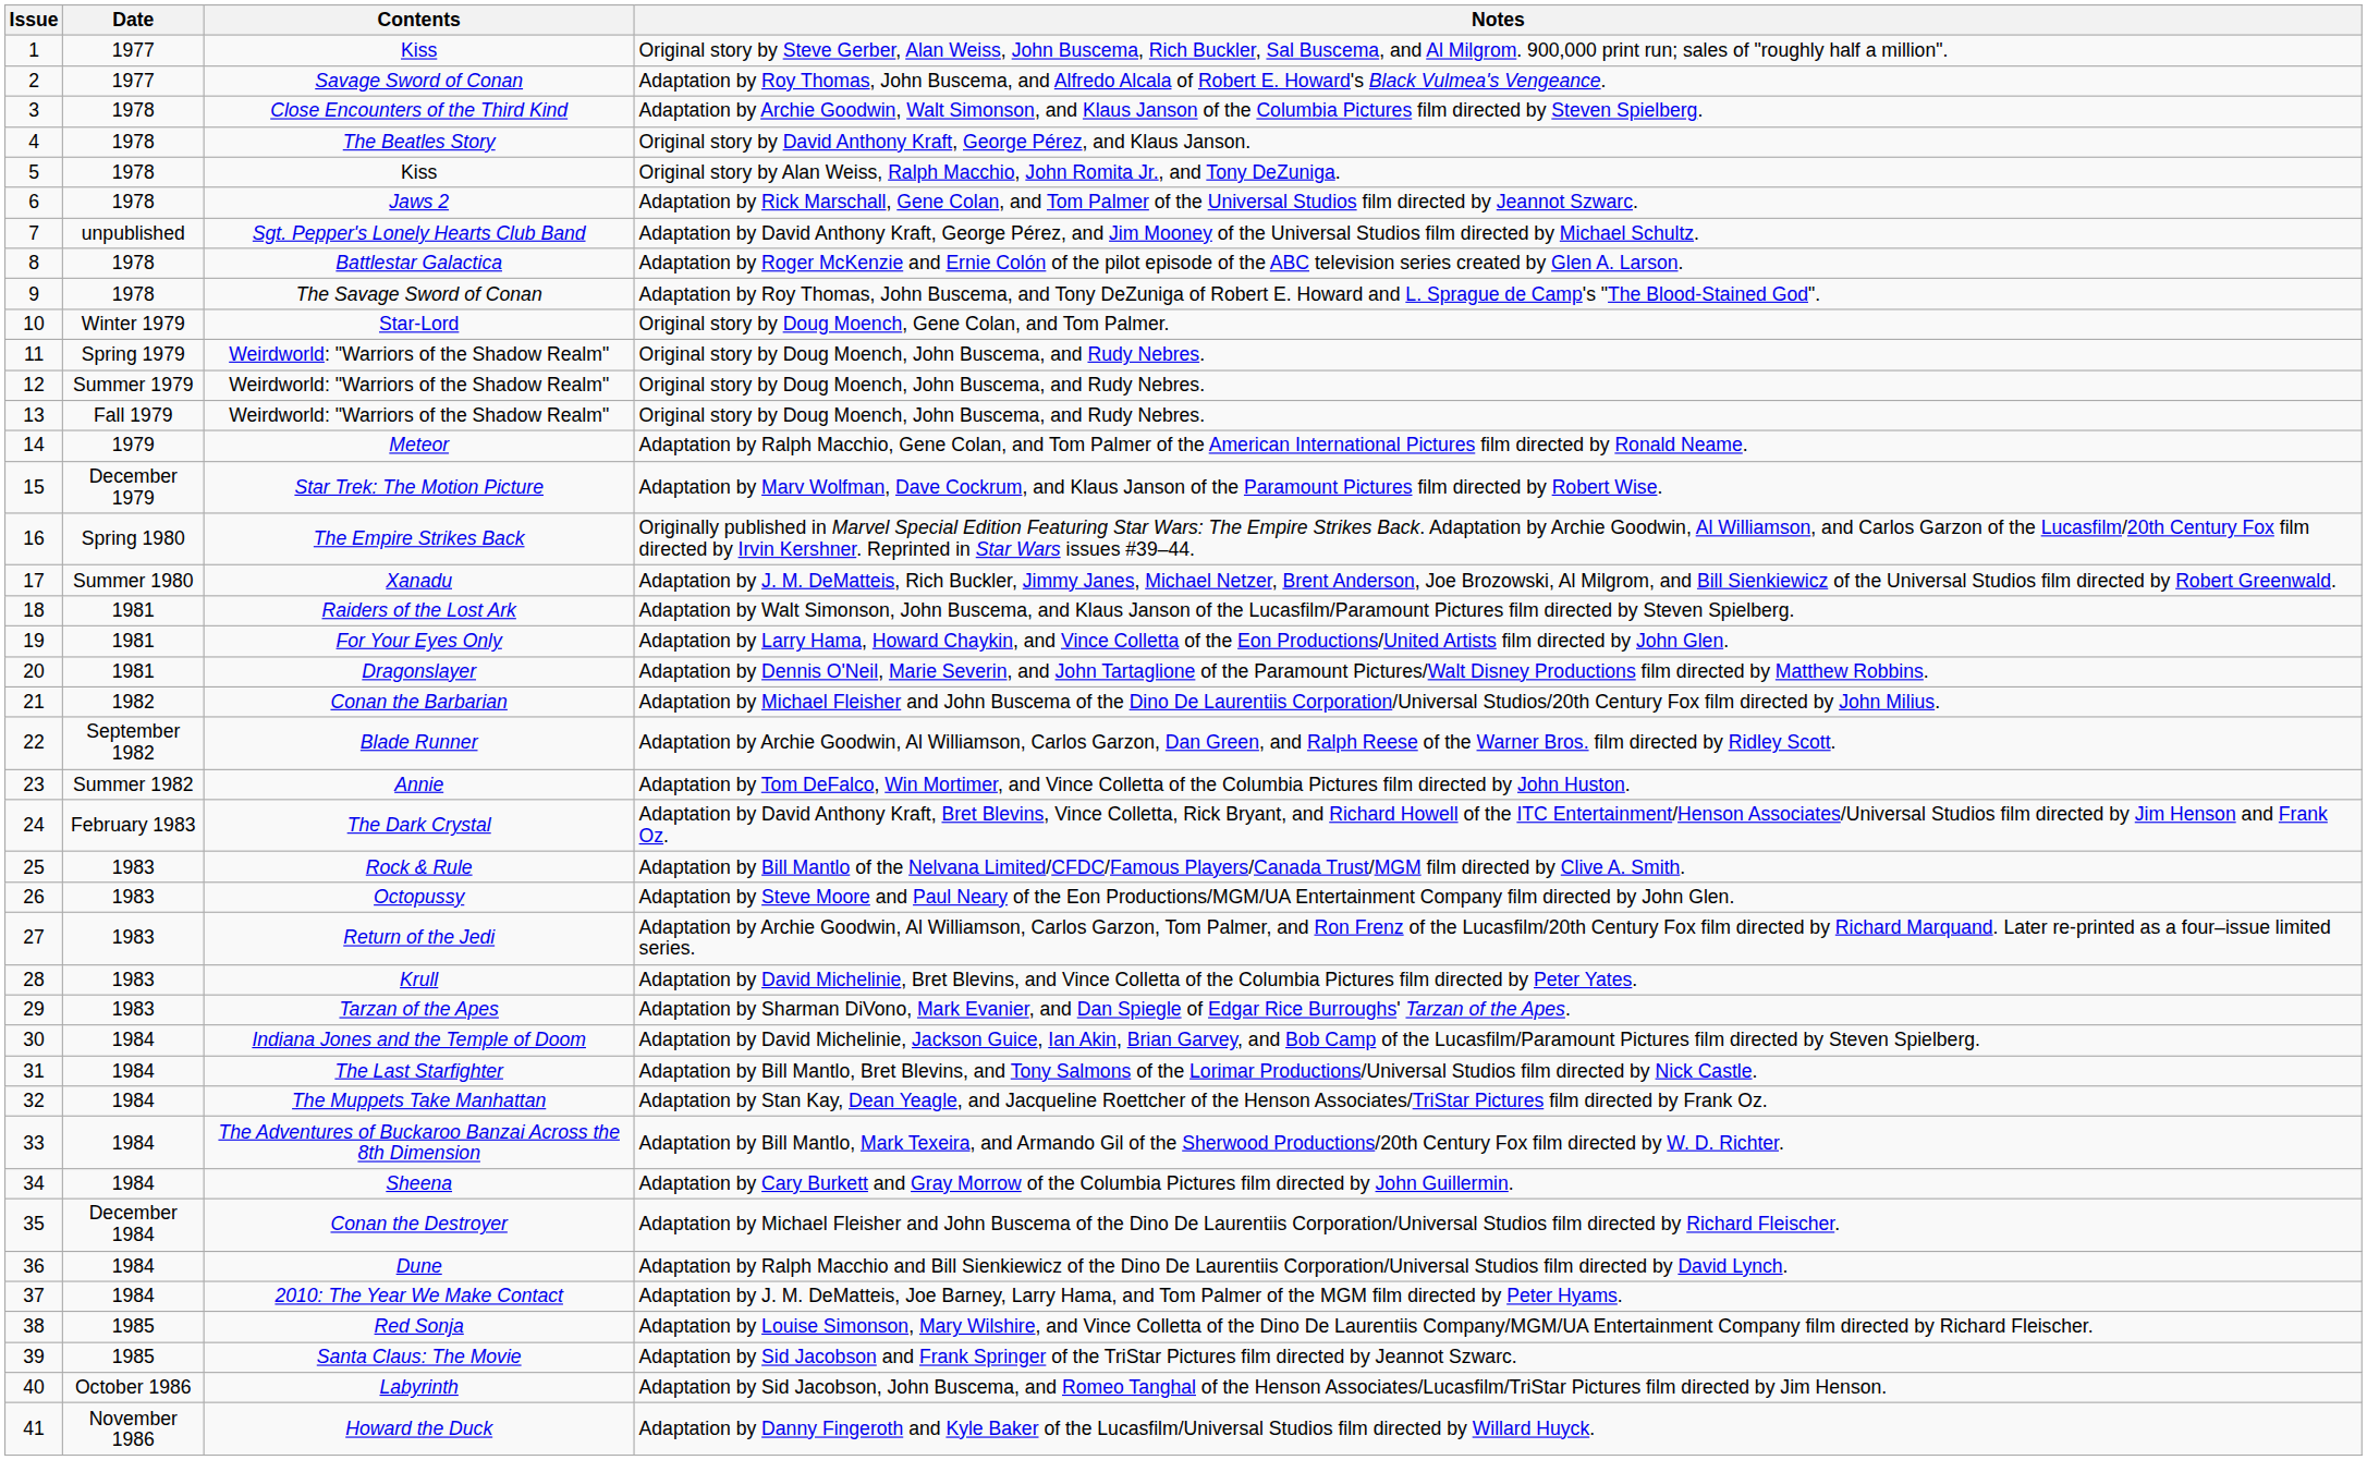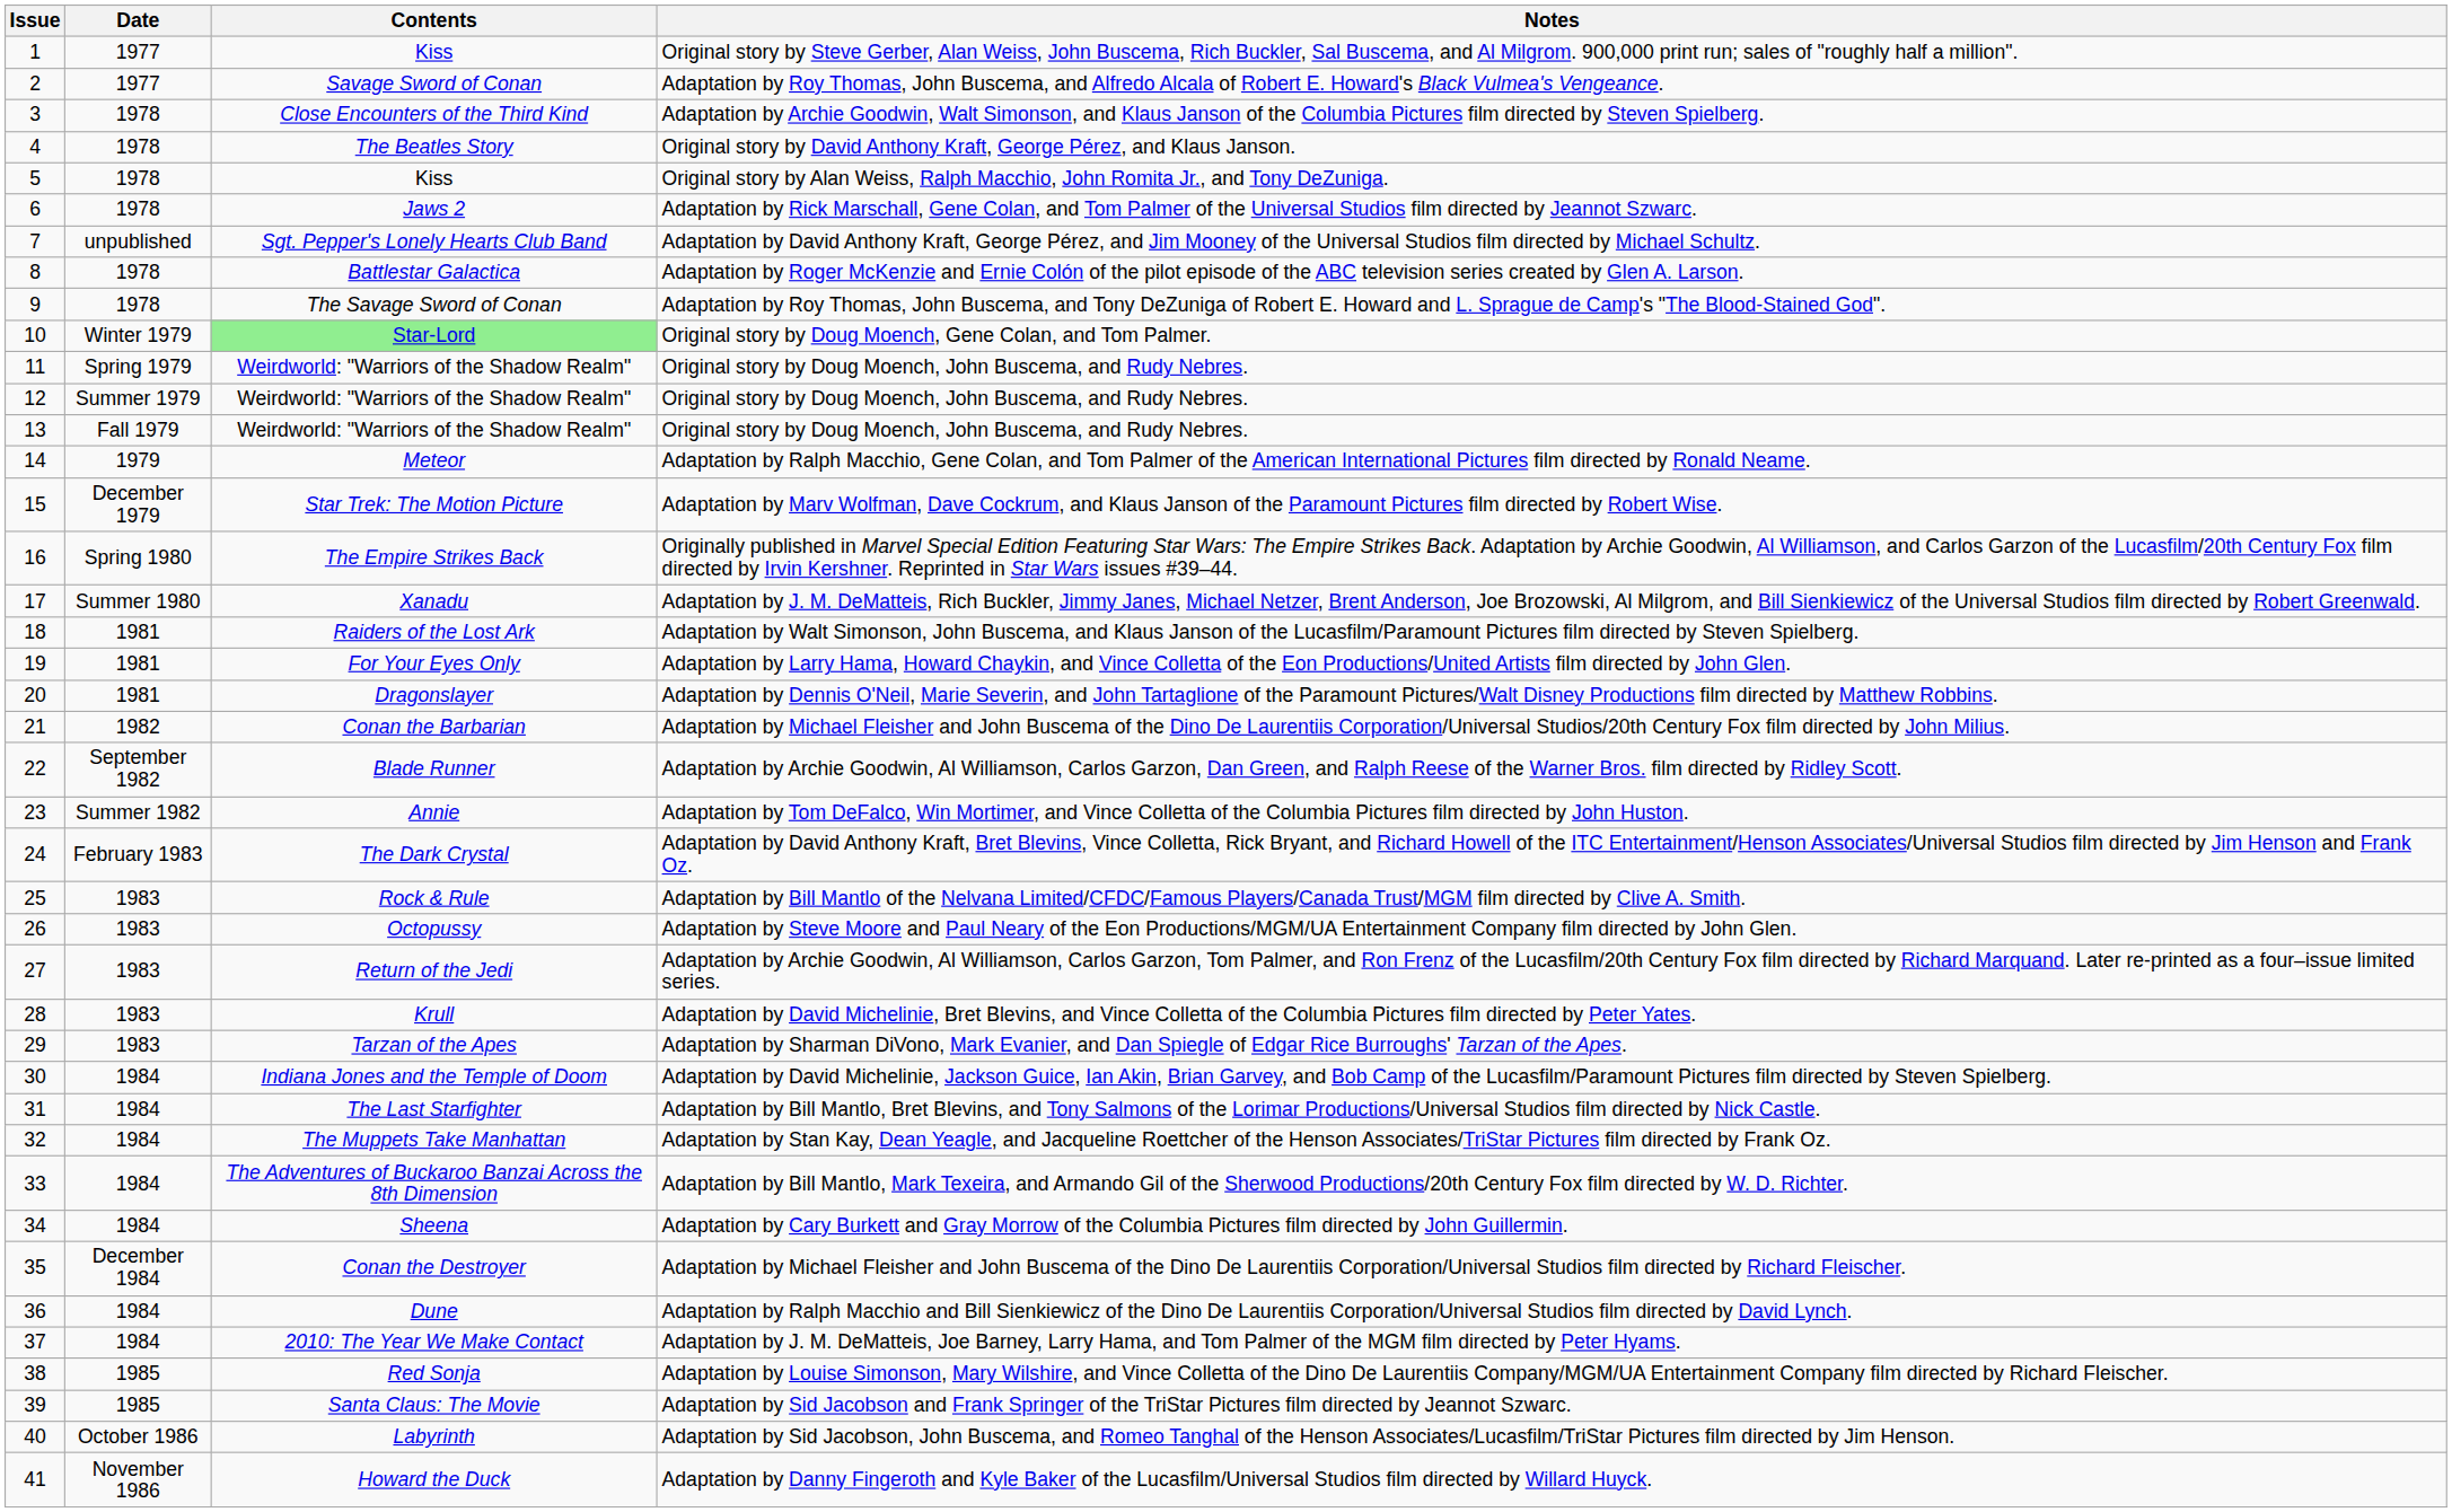Original story by Doug Moench, Gene Colan, and Tom Palmer. | Contents: no background -> lightgreen background
